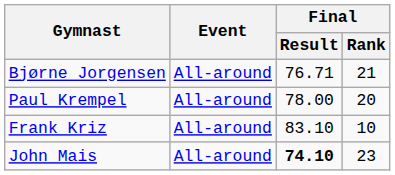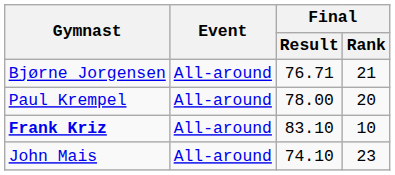row 5 | Gymnast: normal -> bold
row 6 | Final / Result: bold -> normal
